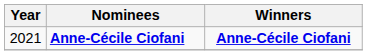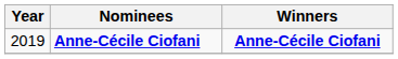row 2 | Year: 2021 -> 2019
